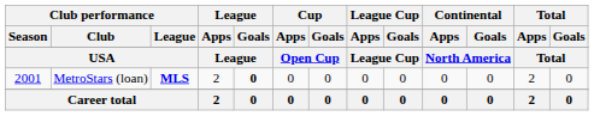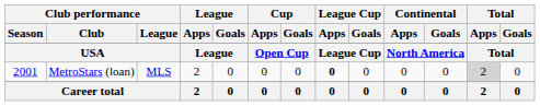MetroStars (loan) | Club performance / League: bold -> normal
MetroStars (loan) | League / Goals: bold -> normal
MetroStars (loan) | League Cup / Apps: normal -> bold
MetroStars (loan) | Total / Apps: no background -> lightgrey background
